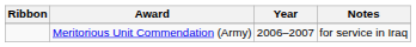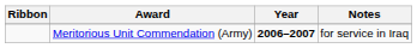Meritorious Unit Commendation (Army) | Year: normal -> bold
